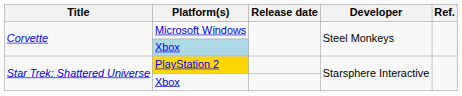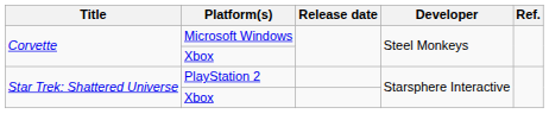Corvette / Xbox | Platform(s): lightblue background -> no background
PlayStation 2 | Platform(s): gold background -> no background
